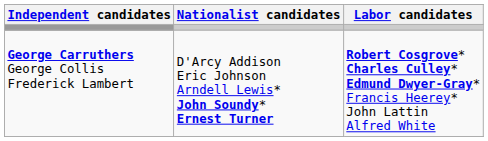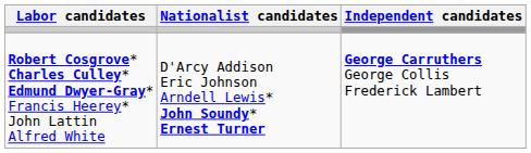columns swapped: Labor candidates <-> Independent candidates
